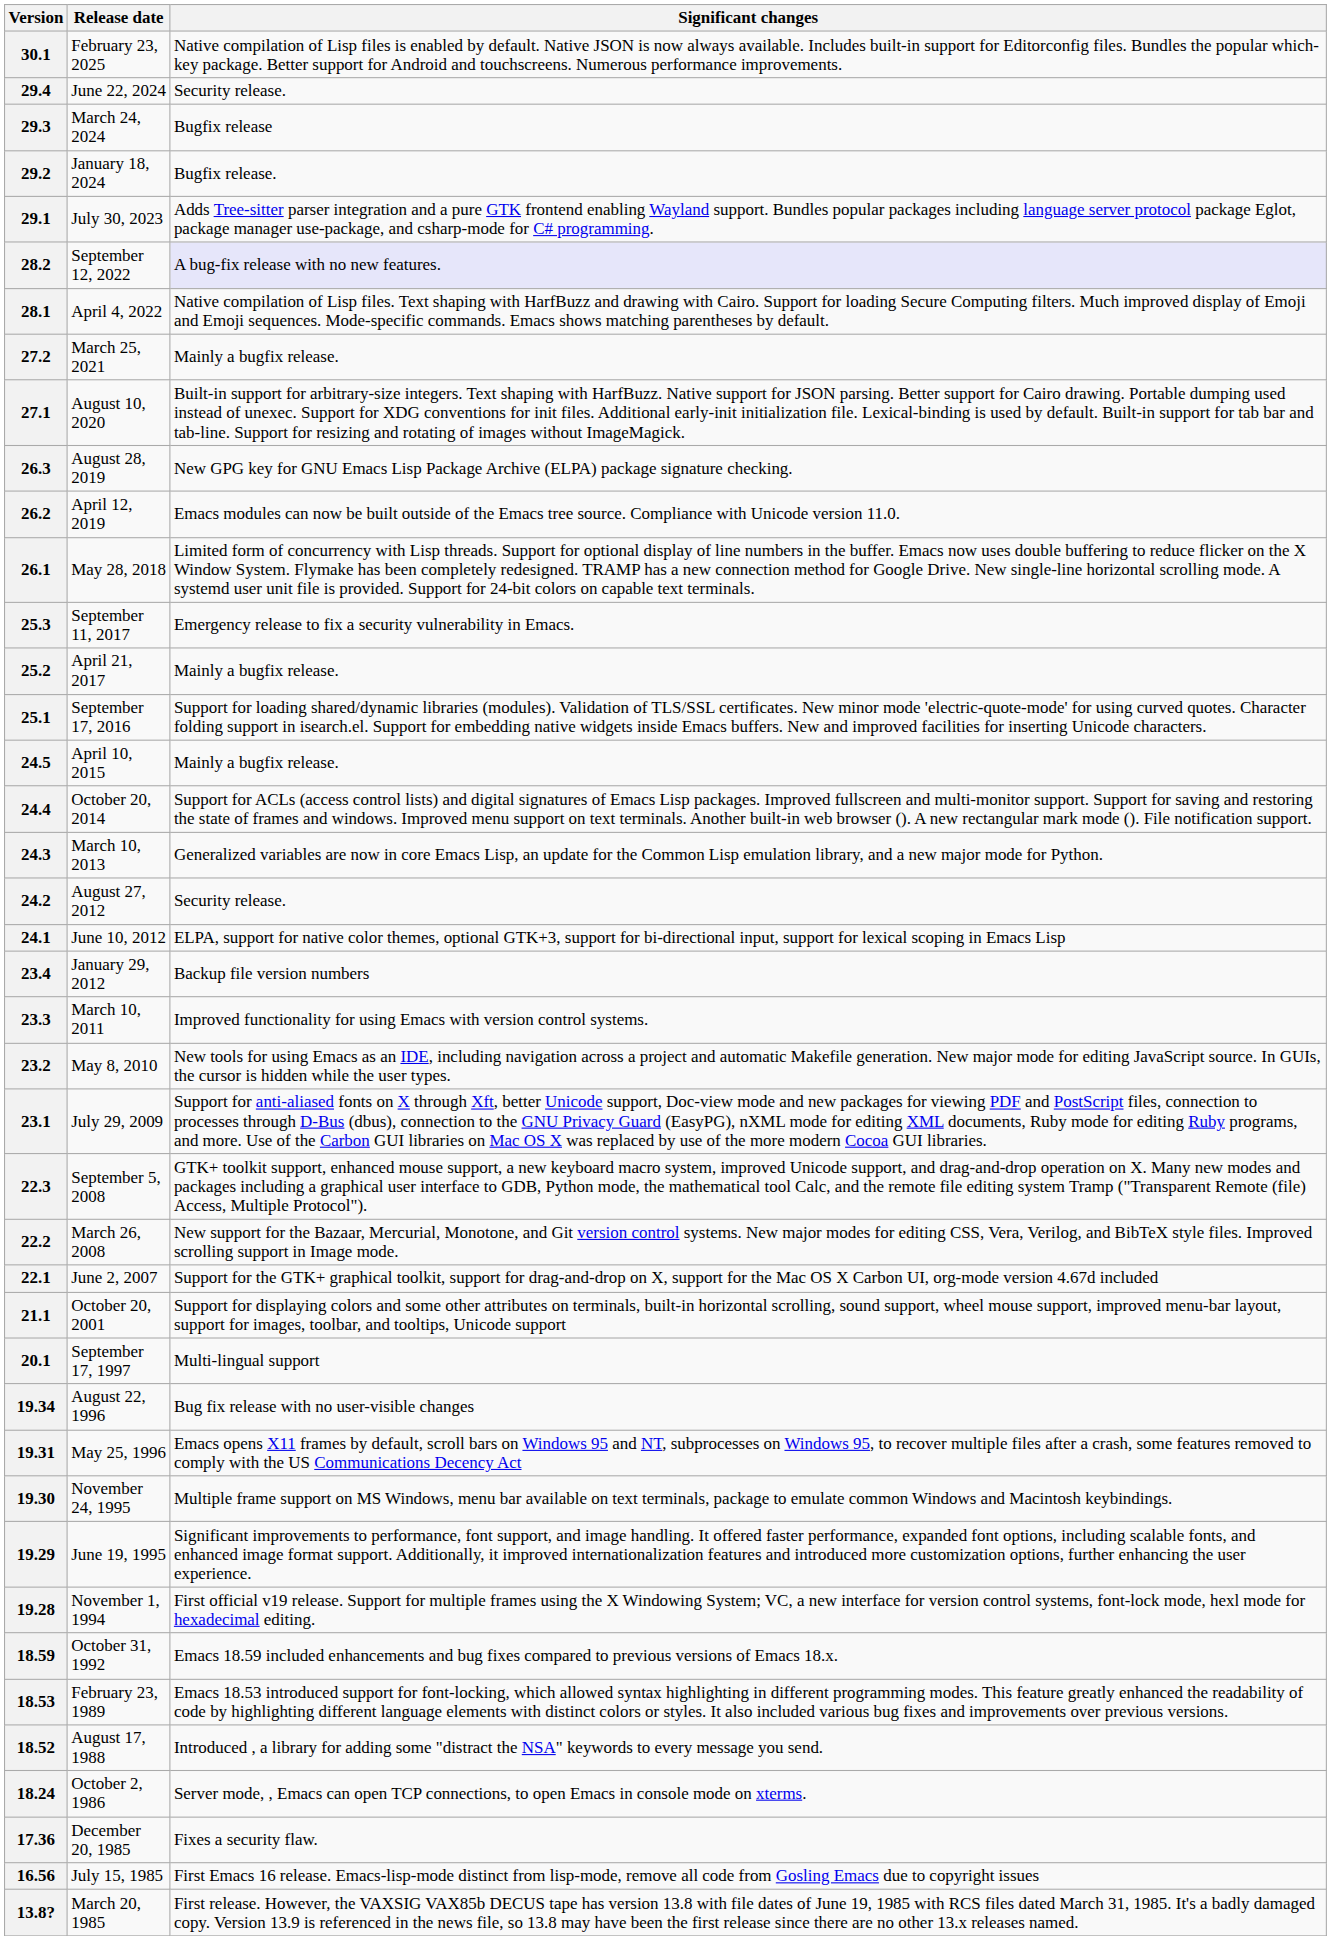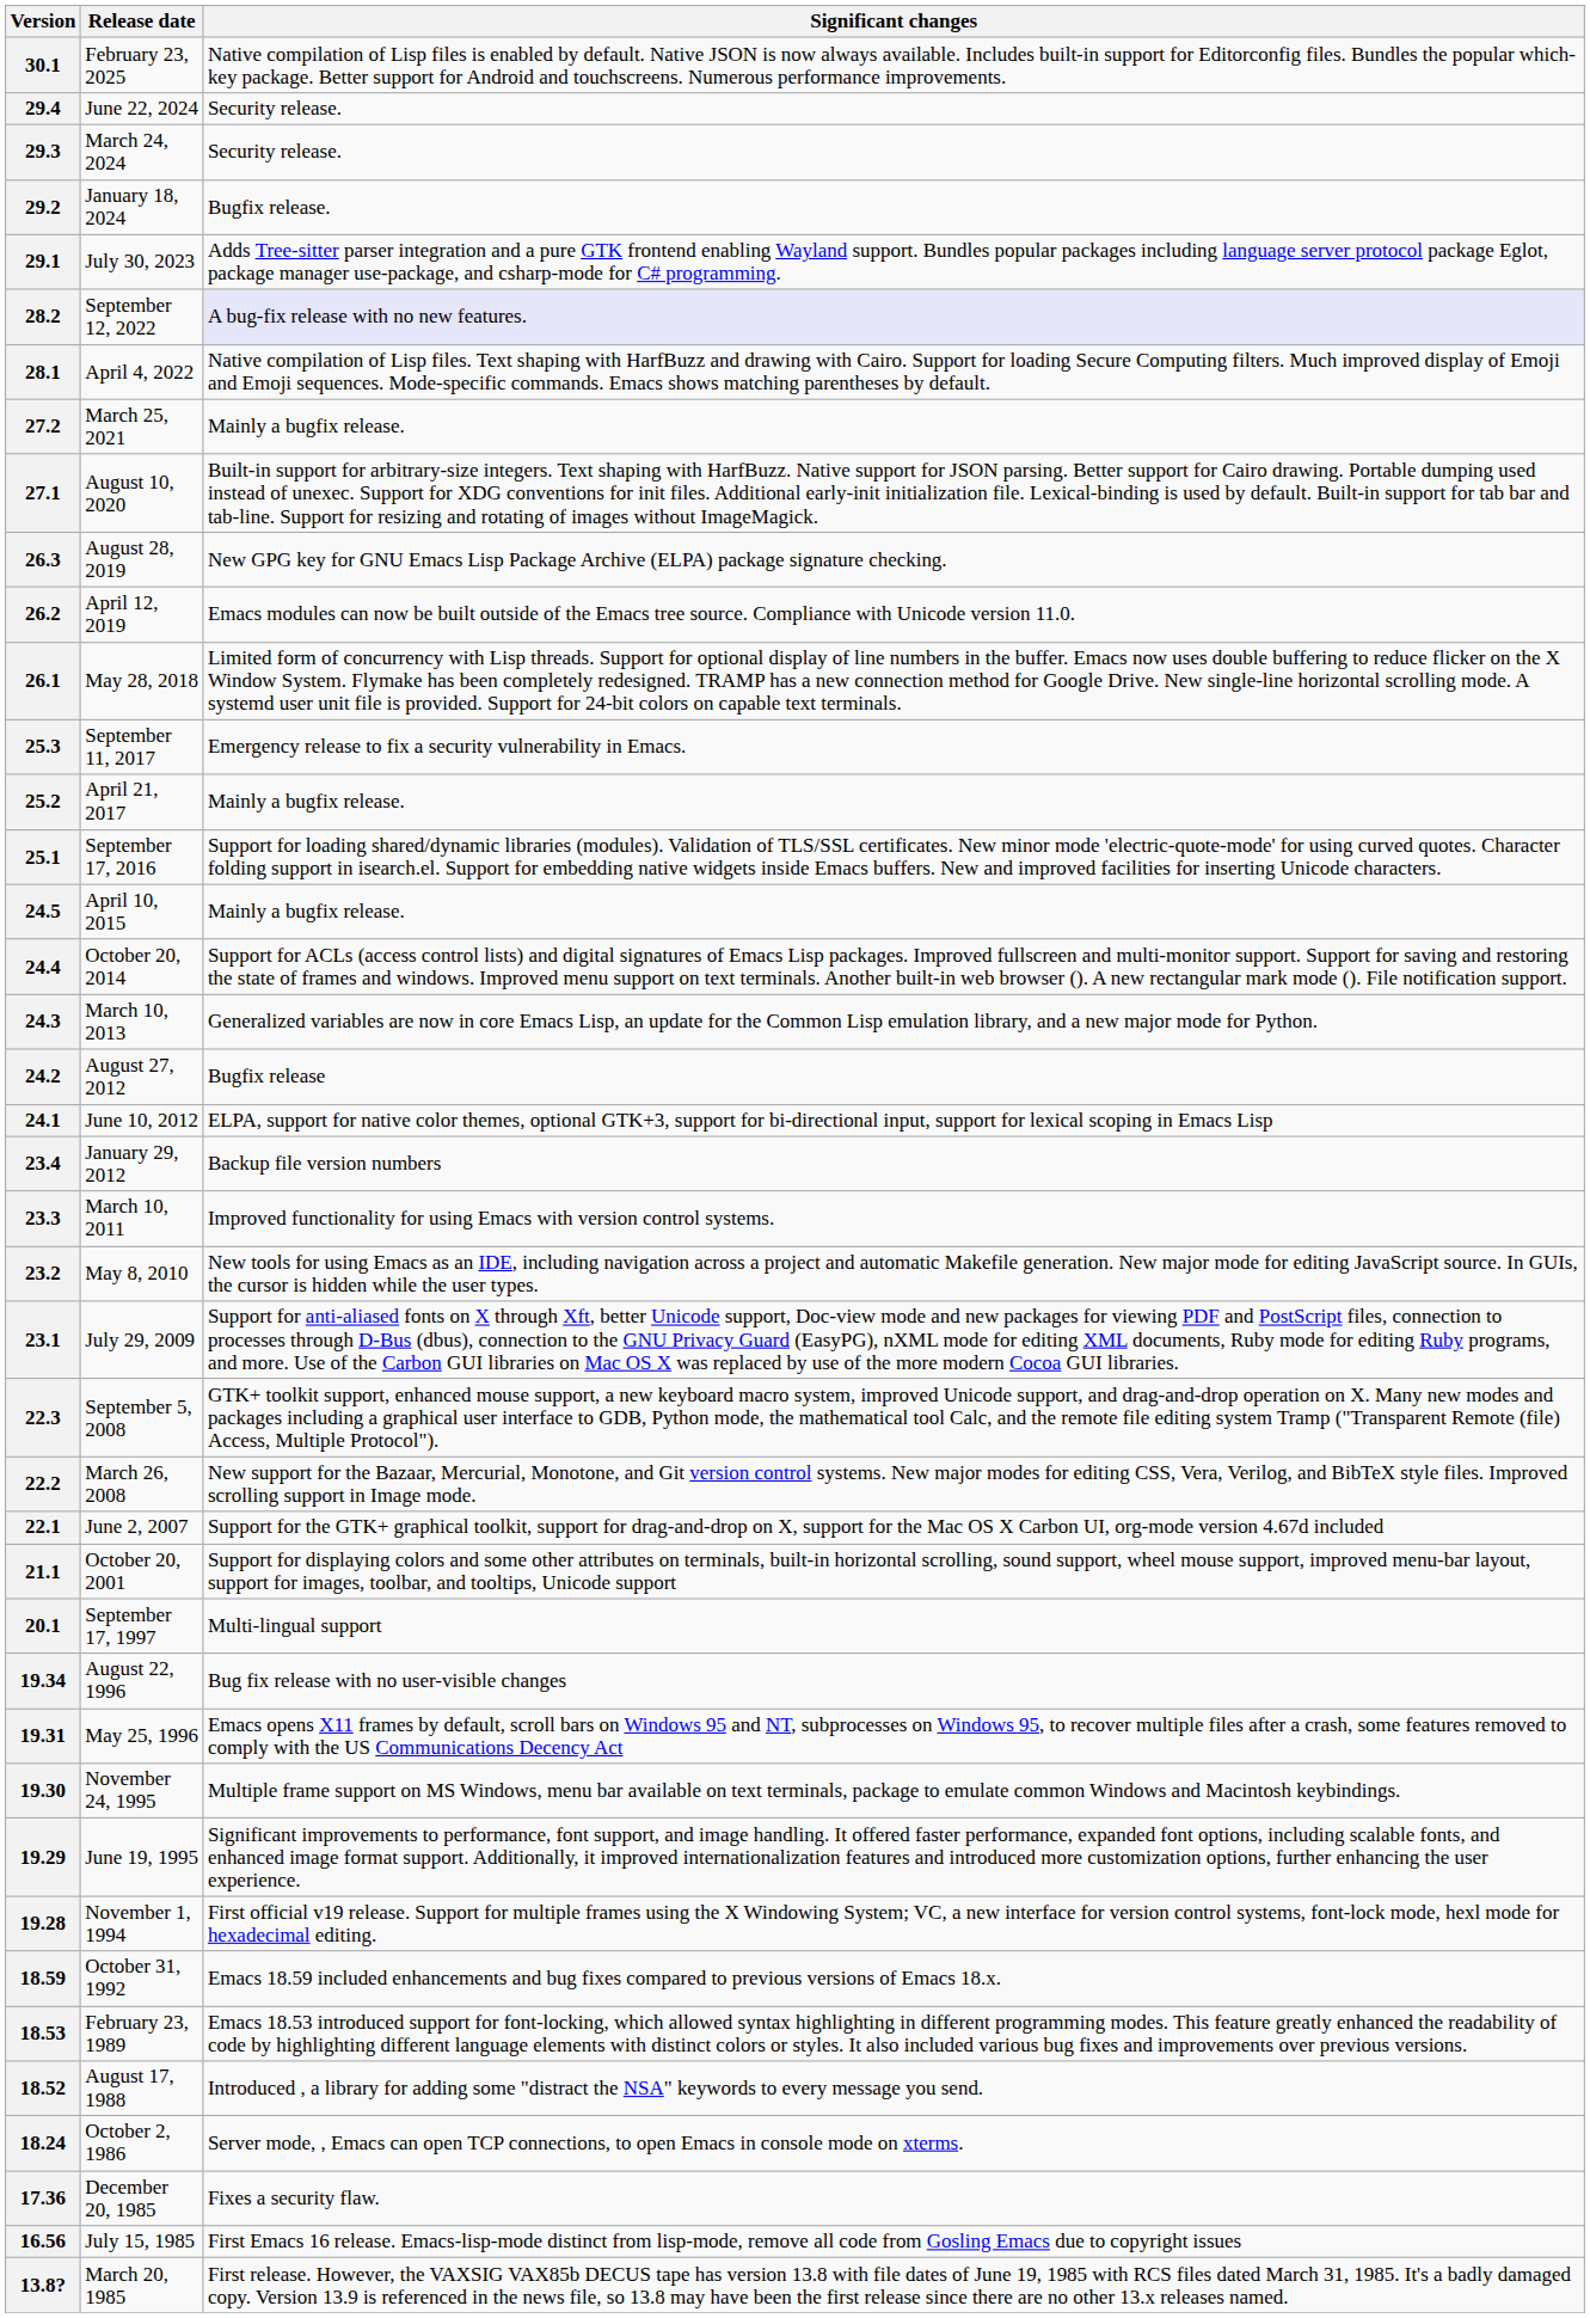29.3 | Significant changes: Bugfix release -> Security release.
24.2 | Significant changes: Security release. -> Bugfix release
